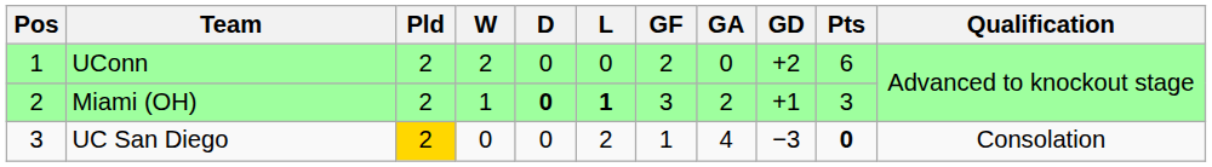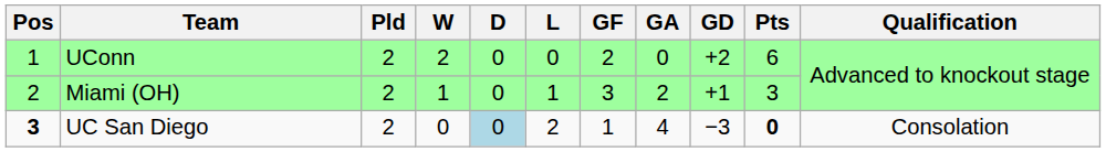Miami (OH) | D: bold -> normal
Miami (OH) | L: bold -> normal
UC San Diego | Pos: normal -> bold
UC San Diego | Pld: gold background -> no background
UC San Diego | D: no background -> lightblue background
